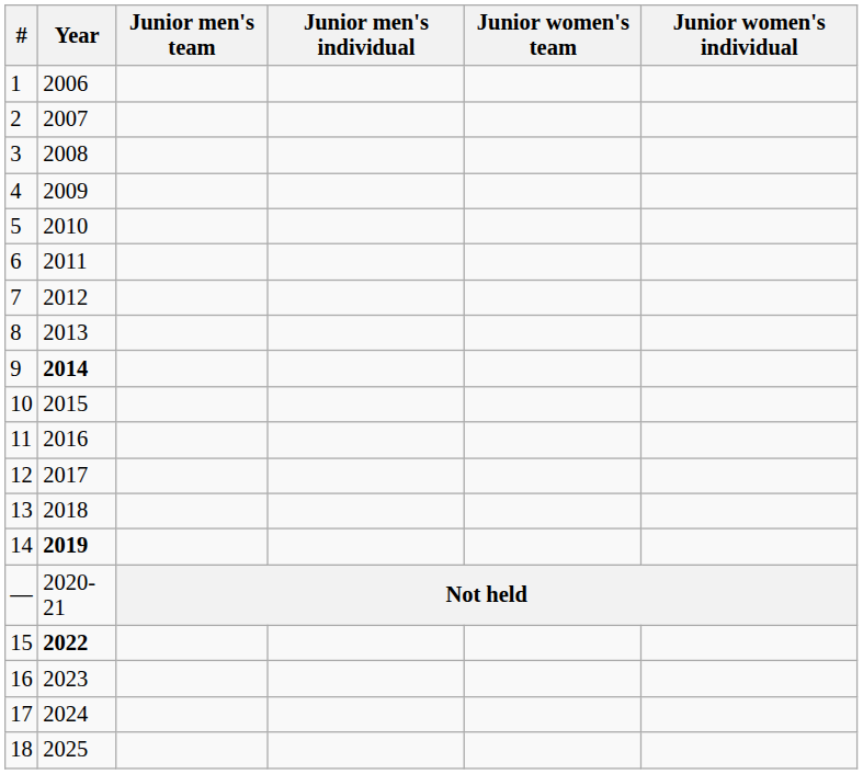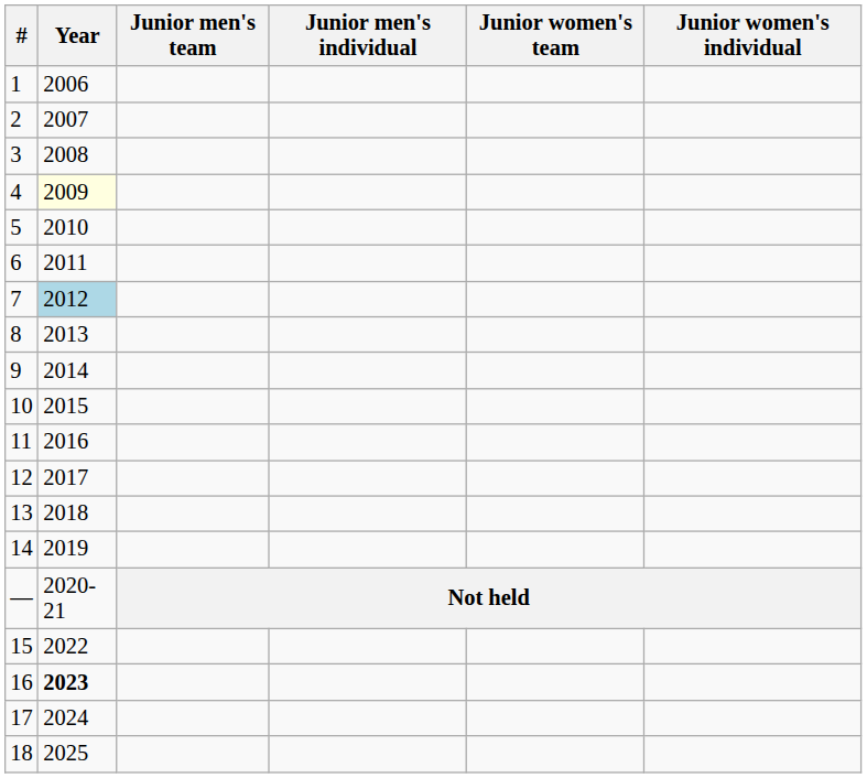4 | Year: no background -> lightyellow background
7 | Year: no background -> lightblue background
9 | Year: bold -> normal
14 | Year: bold -> normal
15 | Year: bold -> normal
16 | Year: normal -> bold
